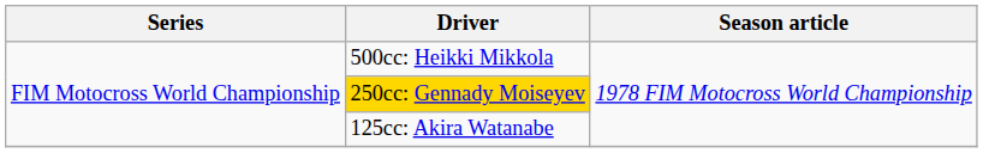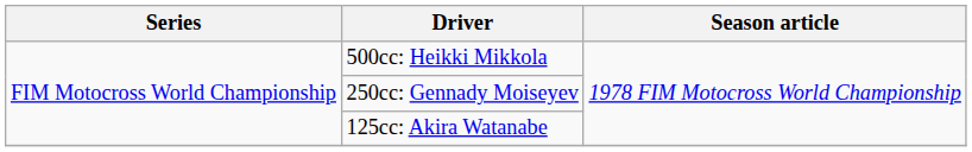250cc: Gennady Moiseyev | Driver: gold background -> no background
